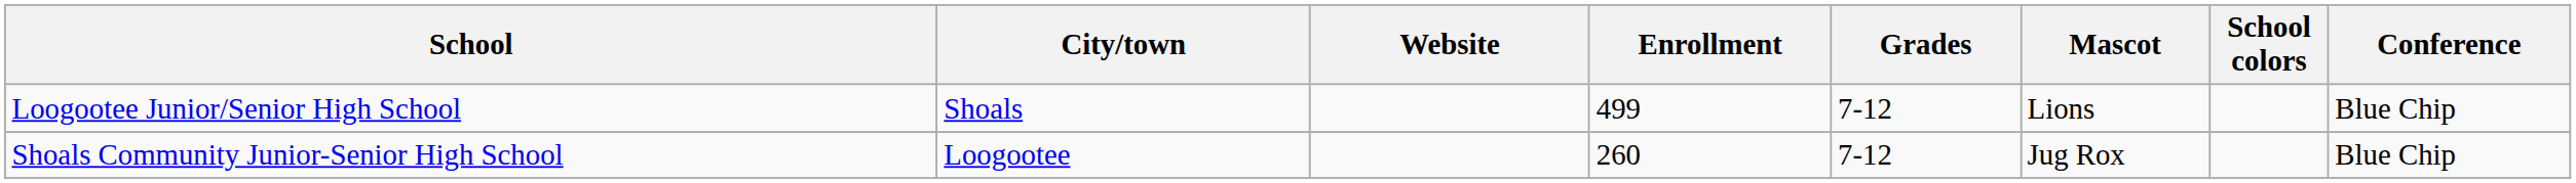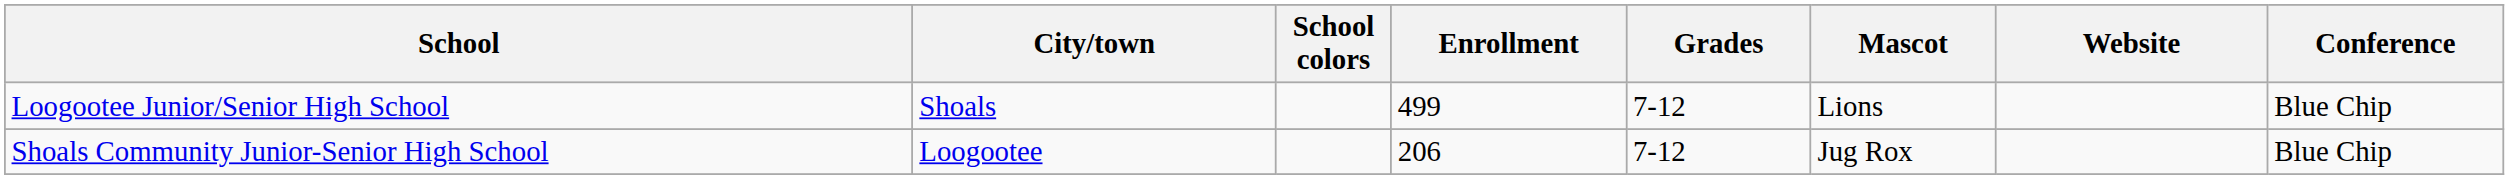columns swapped: Website <-> School colors
Shoals Community Junior-Senior High School | Enrollment: 260 -> 206
